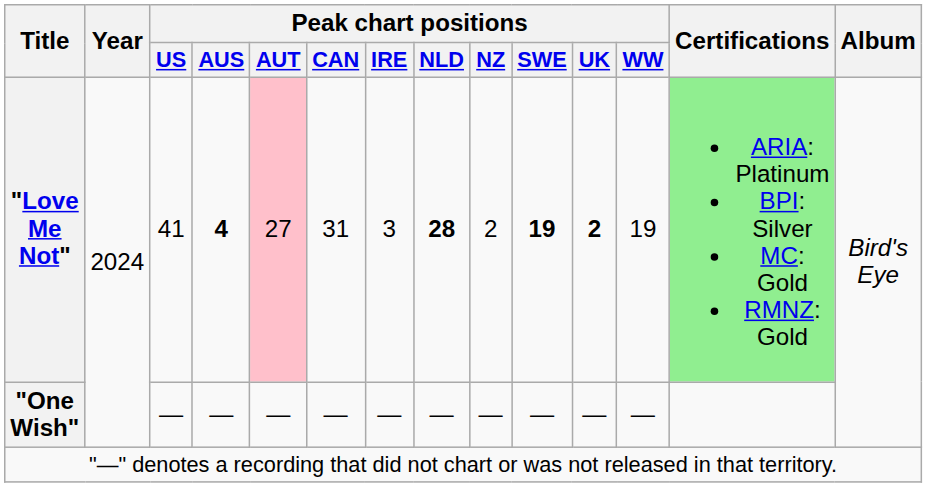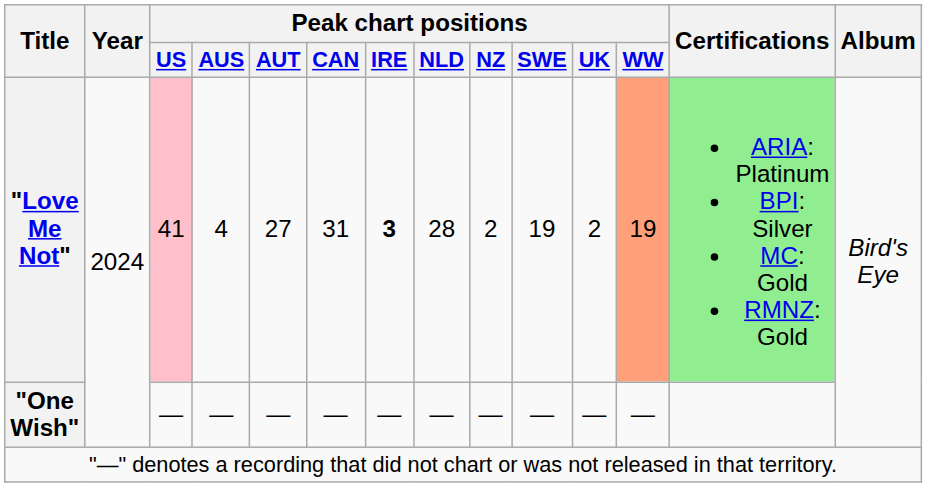"Love Me Not" | Peak chart positions / US: no background -> pink background
"Love Me Not" | Peak chart positions / AUS: bold -> normal
"Love Me Not" | Peak chart positions / AUT: pink background -> no background
"Love Me Not" | Peak chart positions / IRE: normal -> bold
"Love Me Not" | Peak chart positions / NLD: bold -> normal
"Love Me Not" | Peak chart positions / SWE: bold -> normal
"Love Me Not" | Peak chart positions / UK: bold -> normal
"Love Me Not" | Peak chart positions / WW: no background -> lightsalmon background
